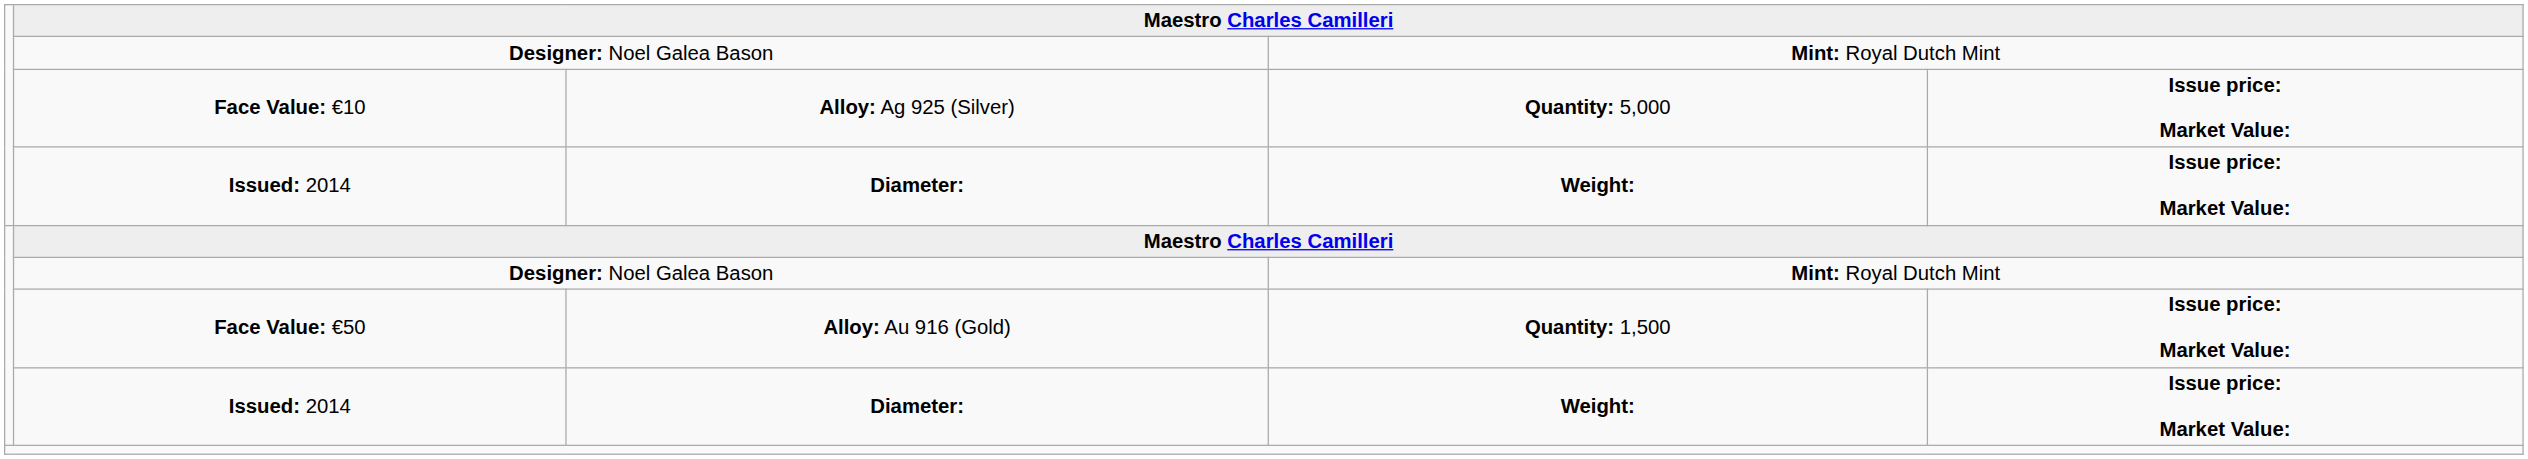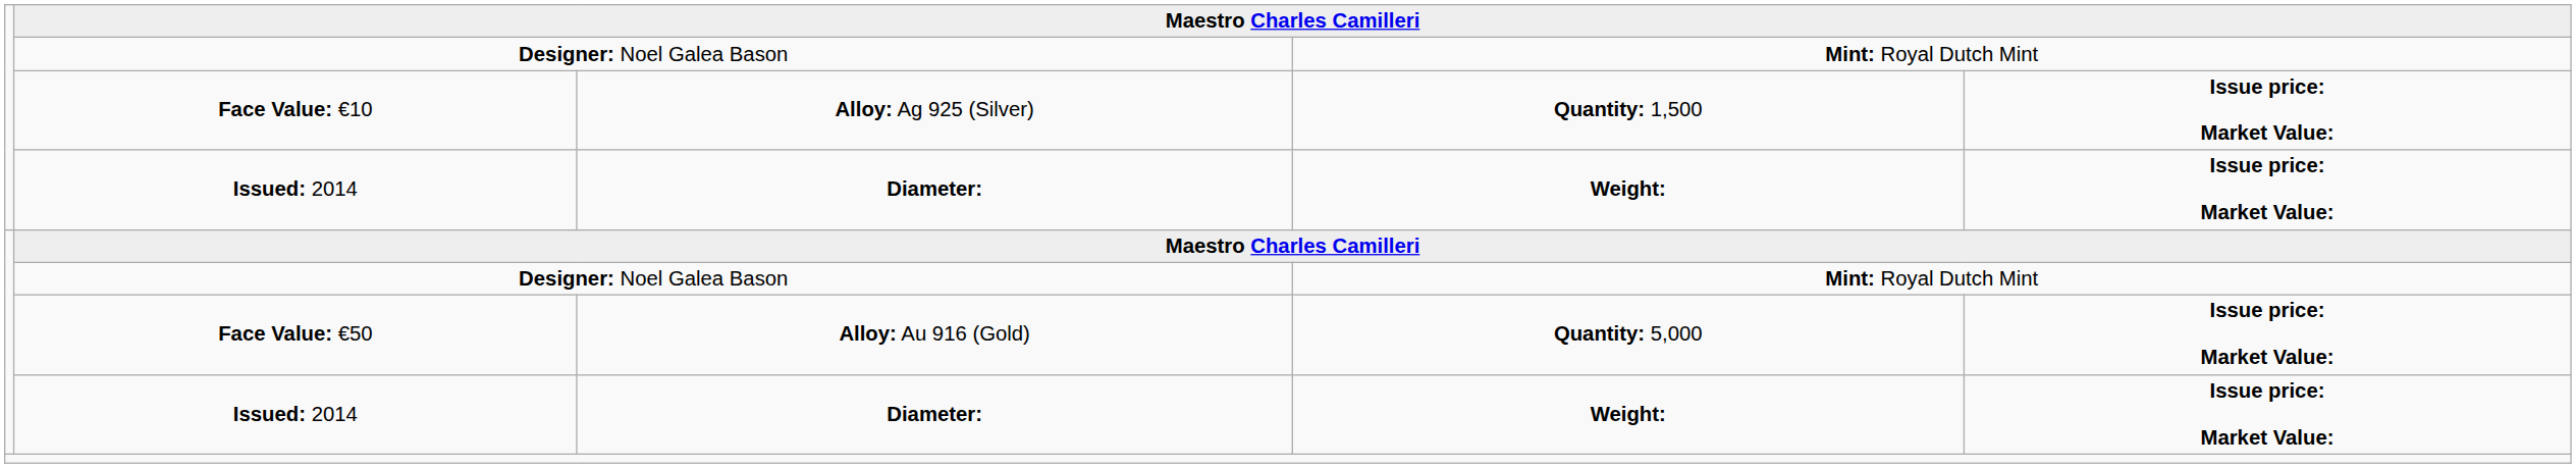Face Value: €10 | column 4: Quantity: 5,000 -> Quantity: 1,500
Face Value: €50 | column 4: Quantity: 1,500 -> Quantity: 5,000
